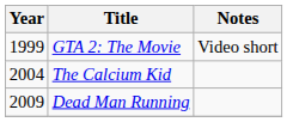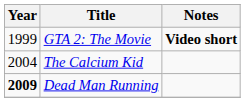GTA 2: The Movie | Notes: normal -> bold
Dead Man Running | Year: normal -> bold
